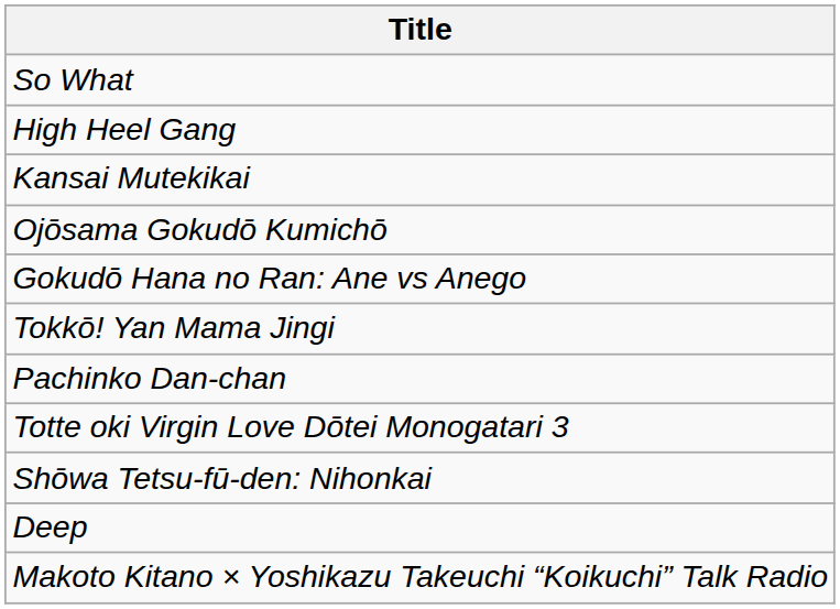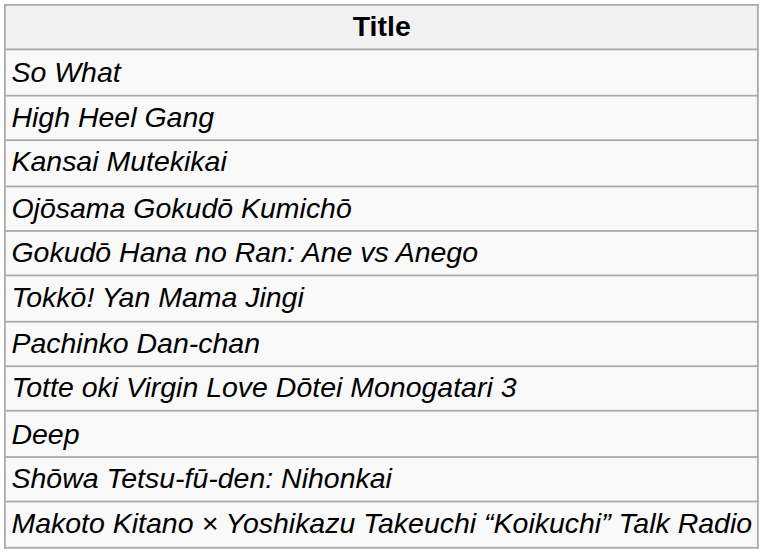row 10 | column 1: Shōwa Tetsu-fū-den: Nihonkai -> Deep
row 11 | column 1: Deep -> Shōwa Tetsu-fū-den: Nihonkai
